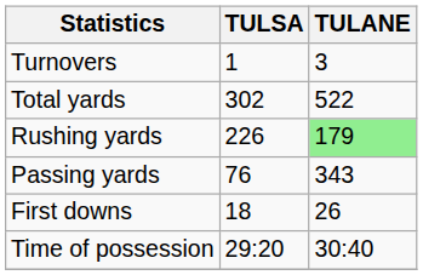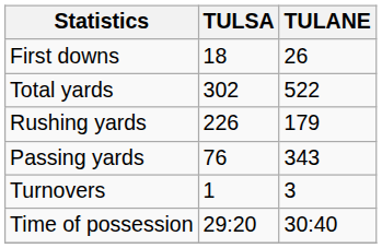rows swapped: First downs <-> Turnovers
Rushing yards | TULANE: lightgreen background -> no background
